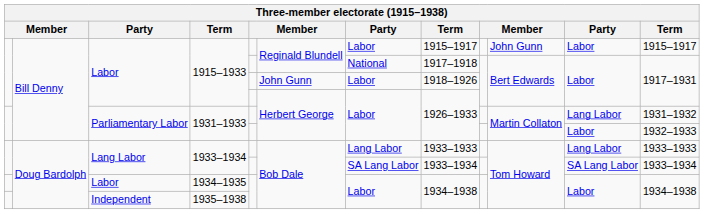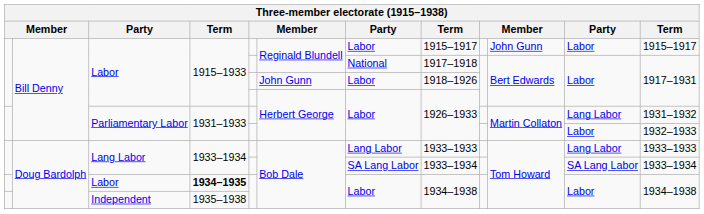1934–1935 | column 4: normal -> bold
